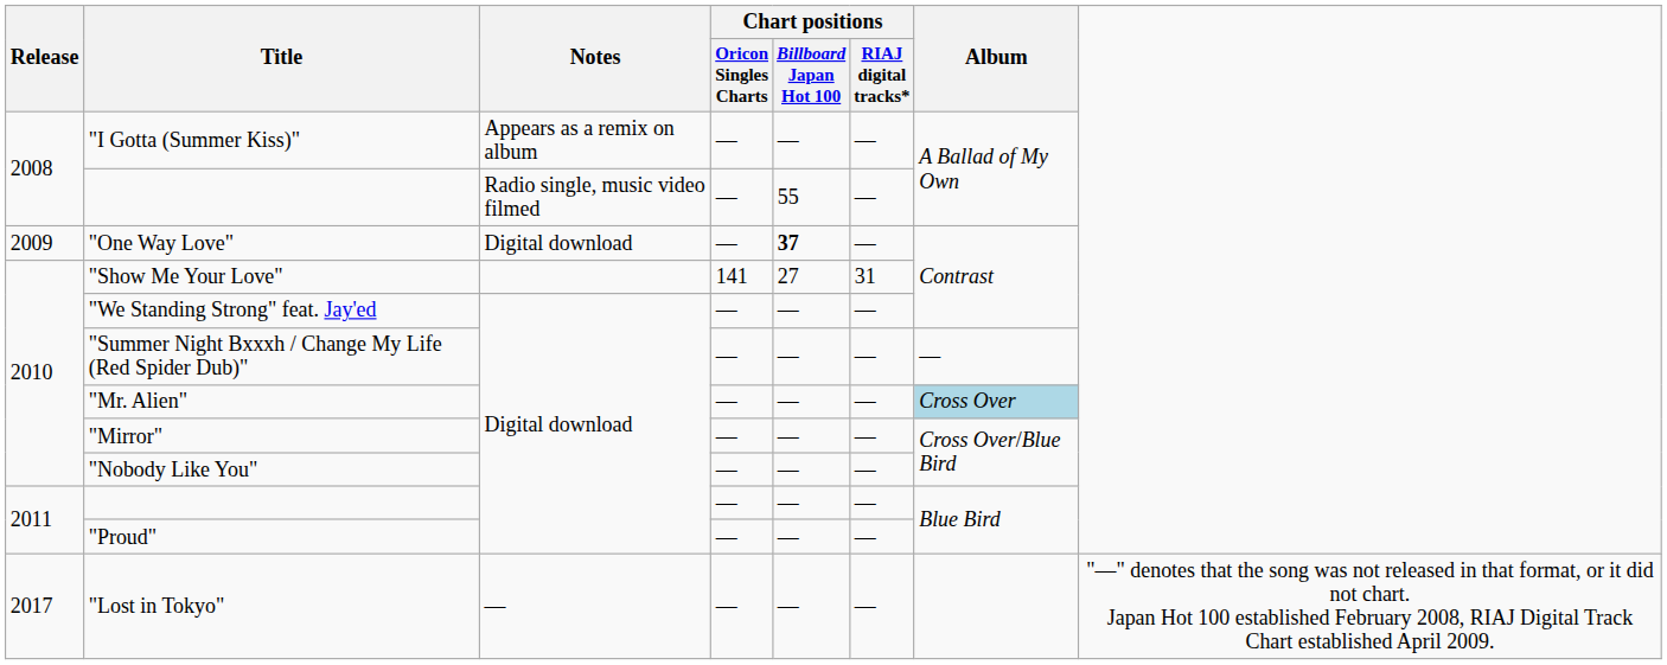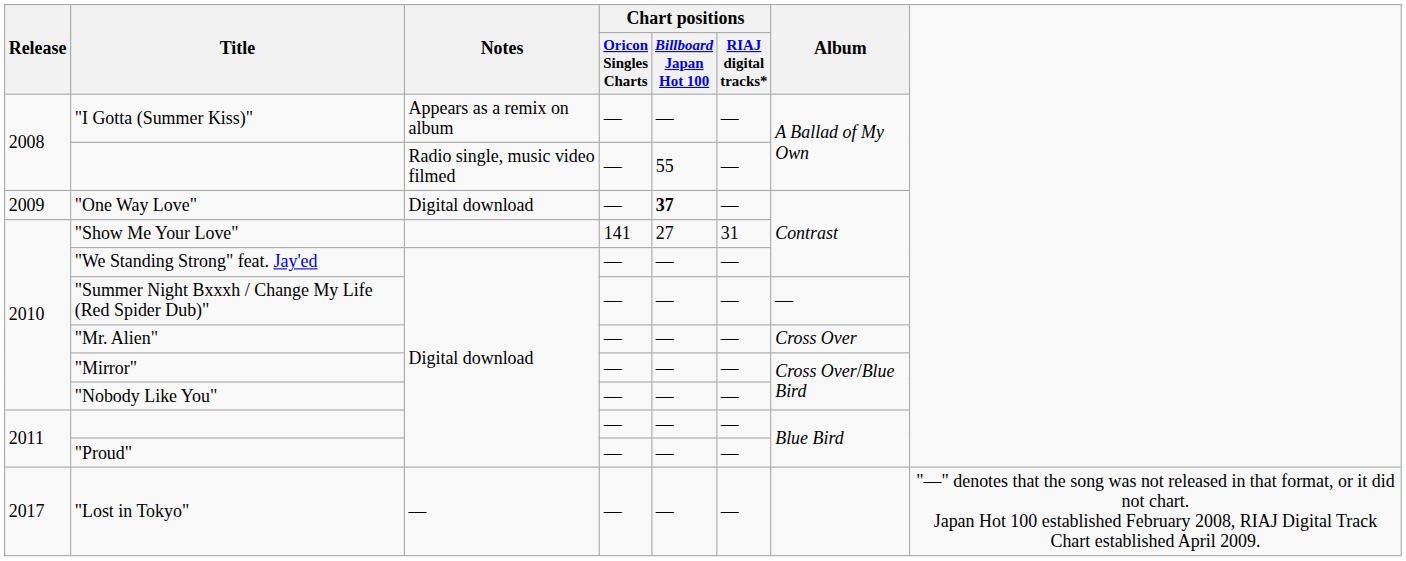"Mr. Alien" | Album: lightblue background -> no background
